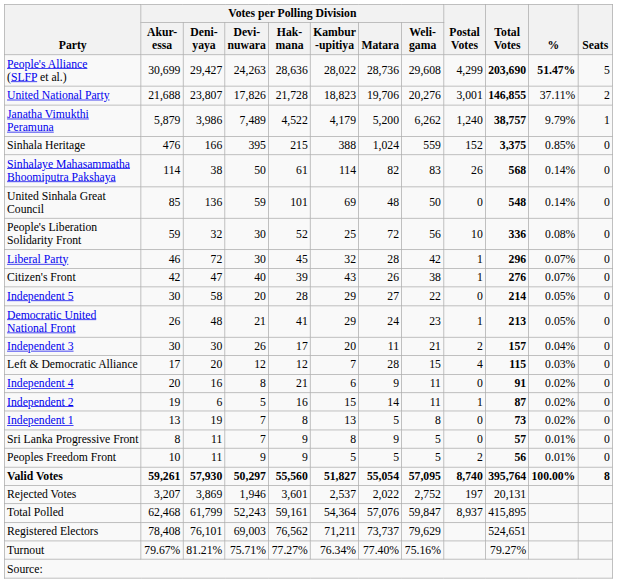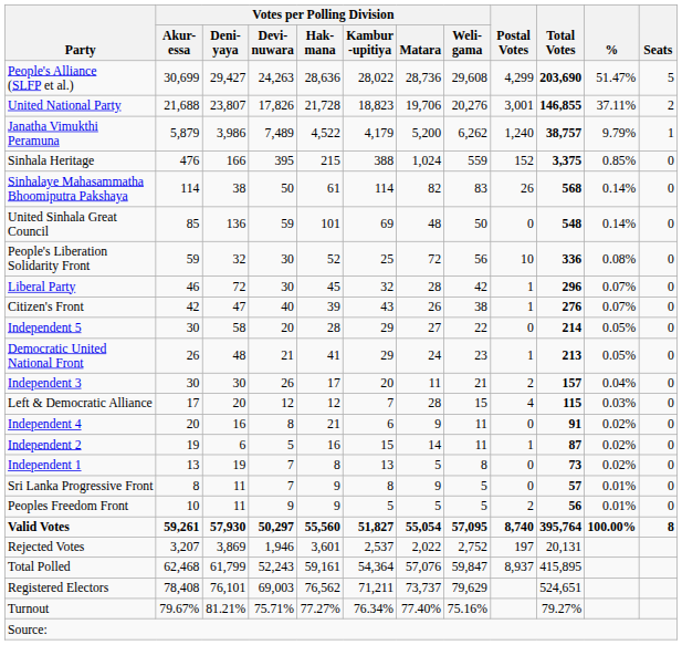People's Alliance (SLFP et al.) | %: bold -> normal
